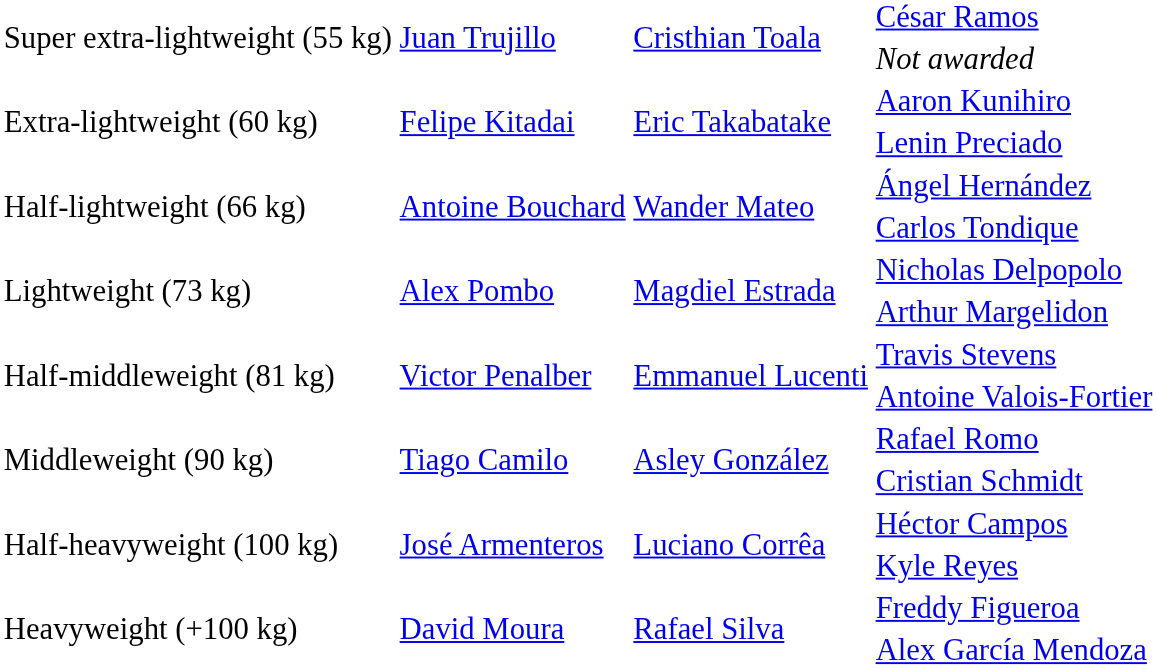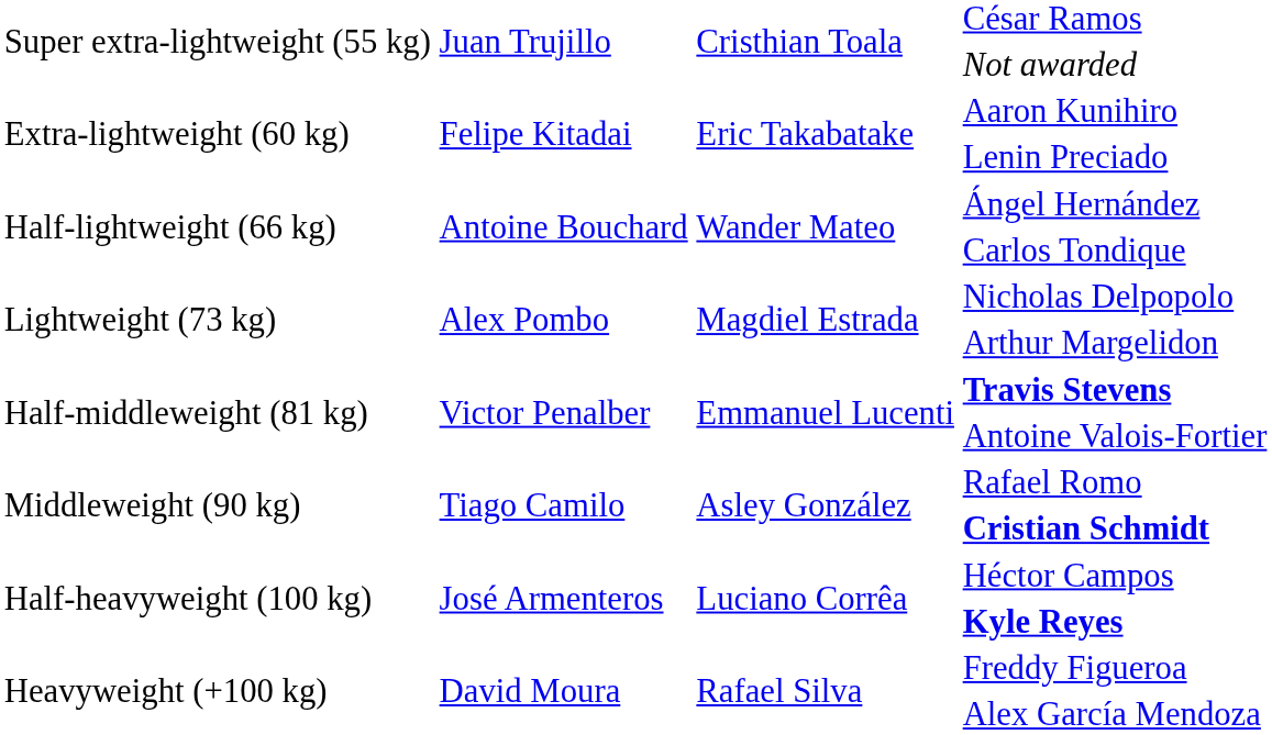Travis Stevens | column 4: normal -> bold
Cristian Schmidt | column 4: normal -> bold
Kyle Reyes | column 4: normal -> bold
